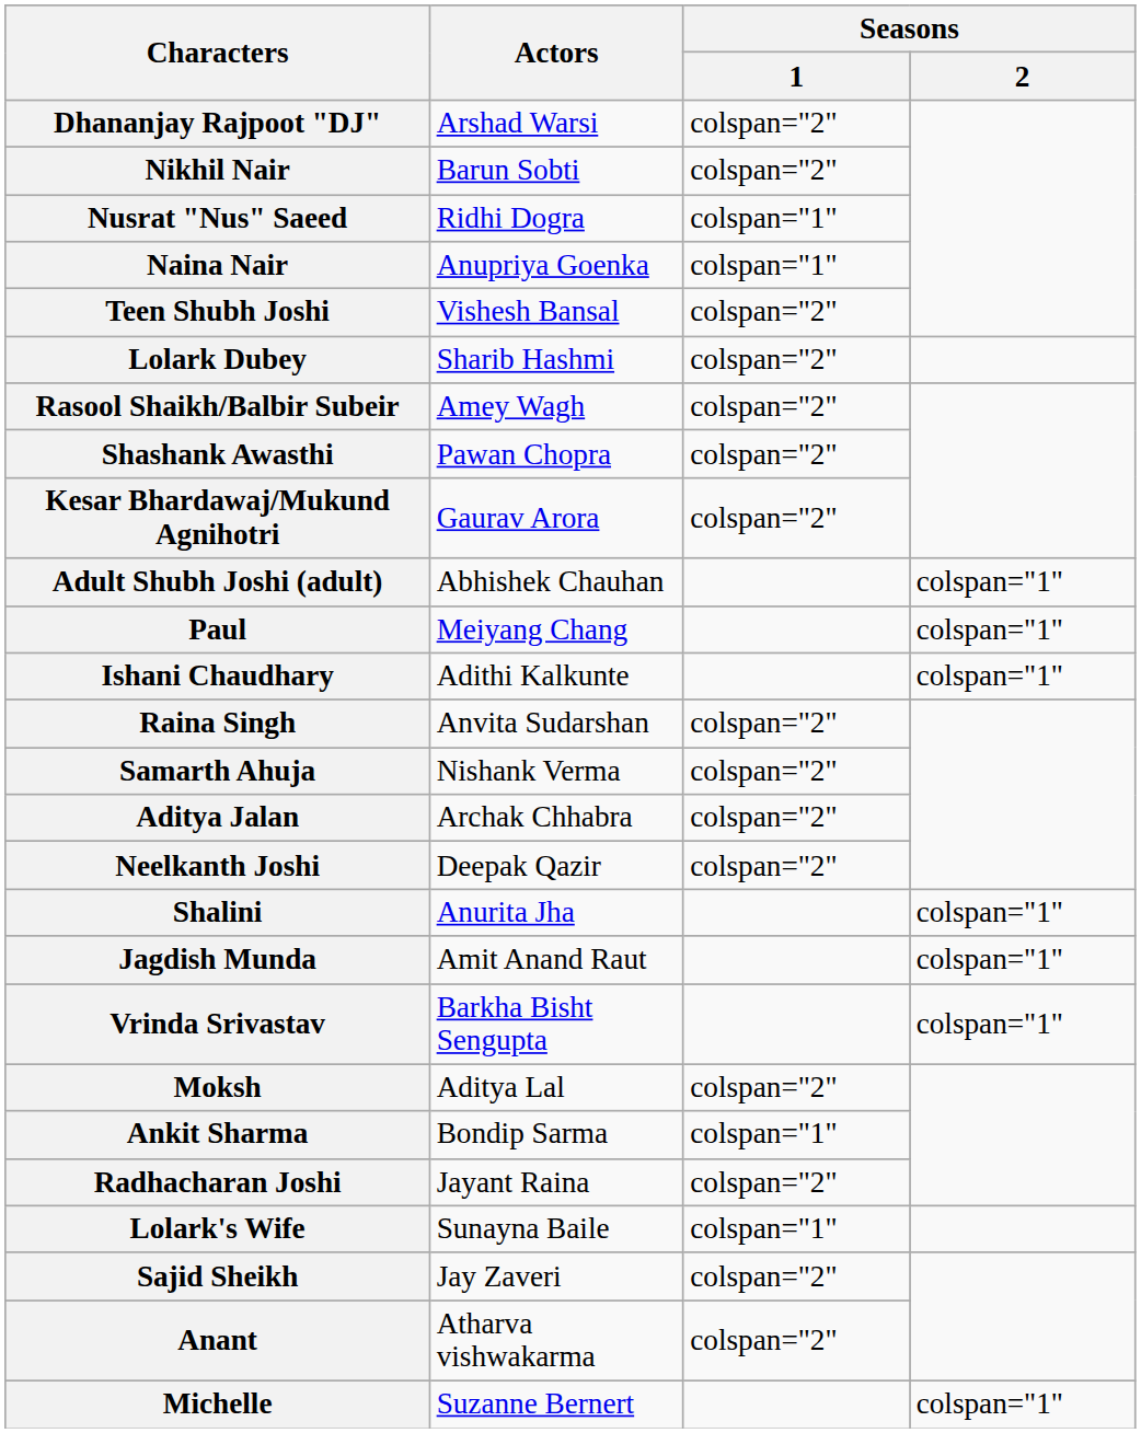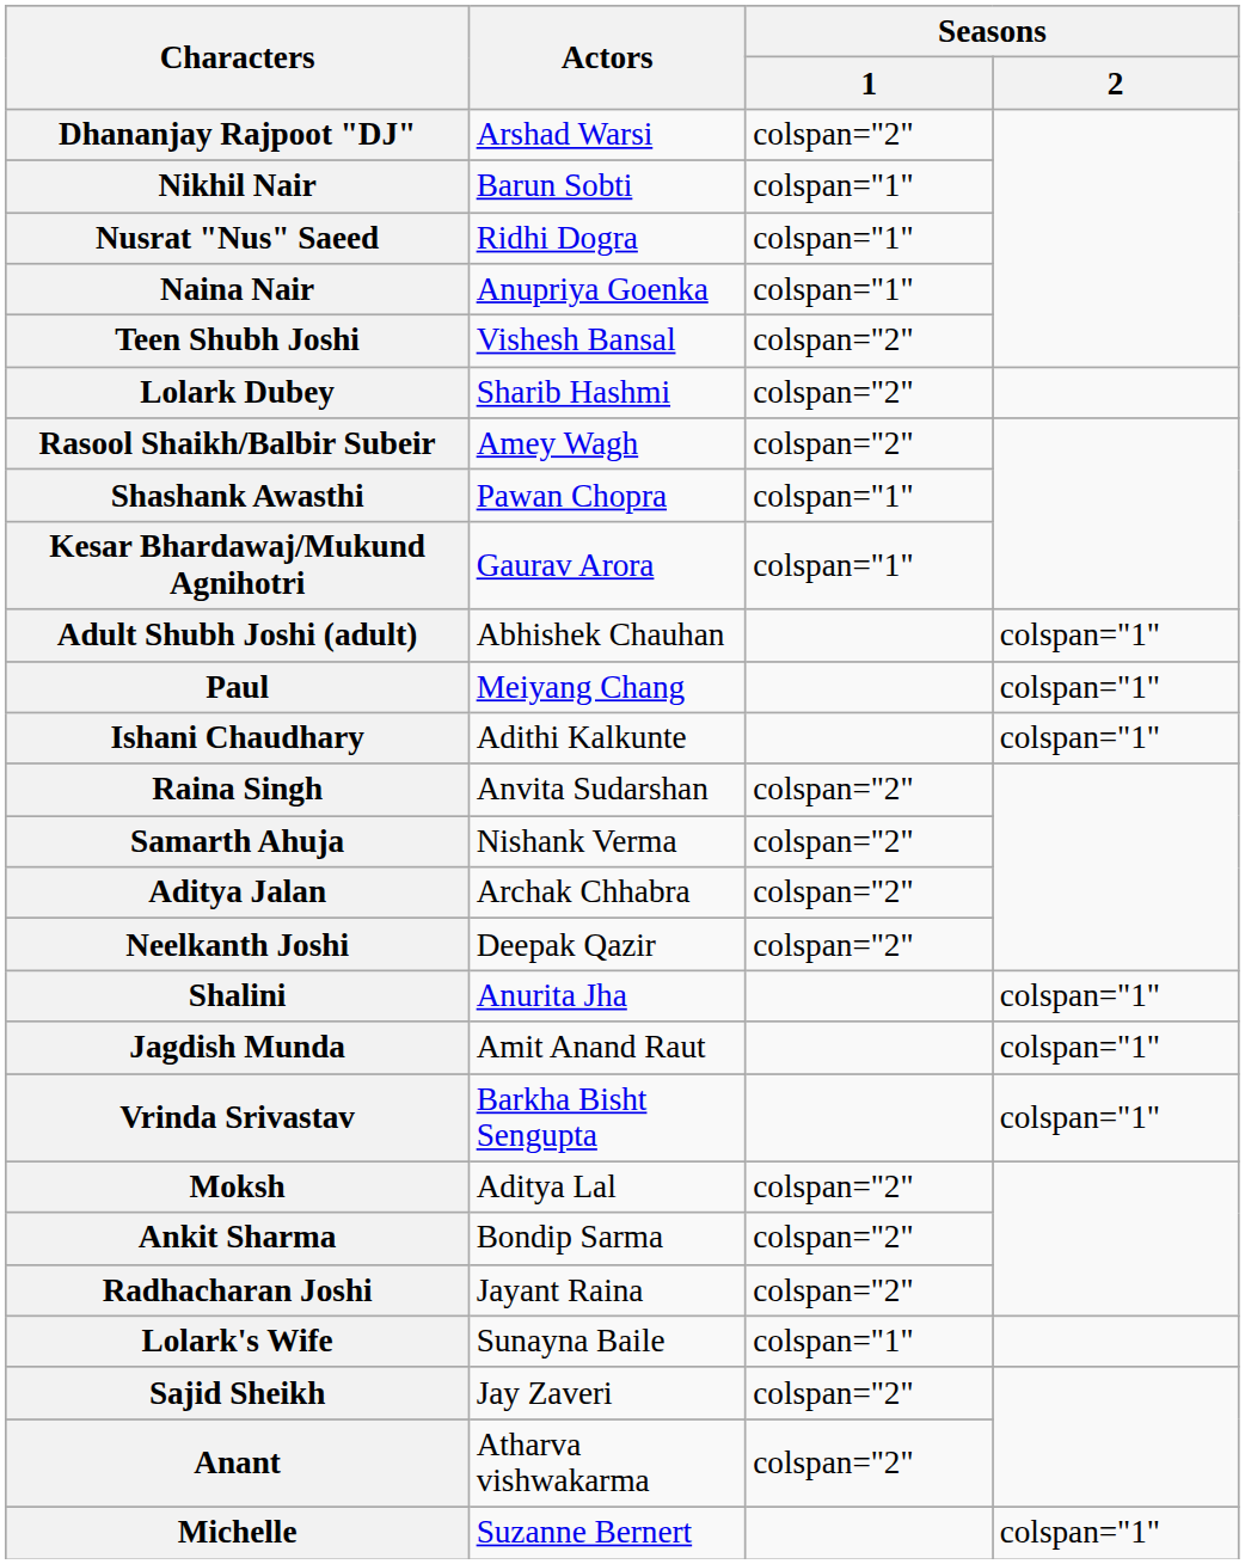Nikhil Nair | Seasons / 1: colspan="2" -> colspan="1"
Shashank Awasthi | Seasons / 1: colspan="2" -> colspan="1"
Kesar Bhardawaj/Mukund Agnihotri | Seasons / 1: colspan="2" -> colspan="1"
Ankit Sharma | Seasons / 1: colspan="1" -> colspan="2"
